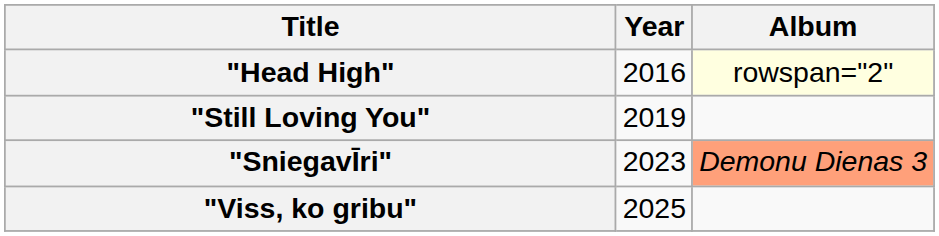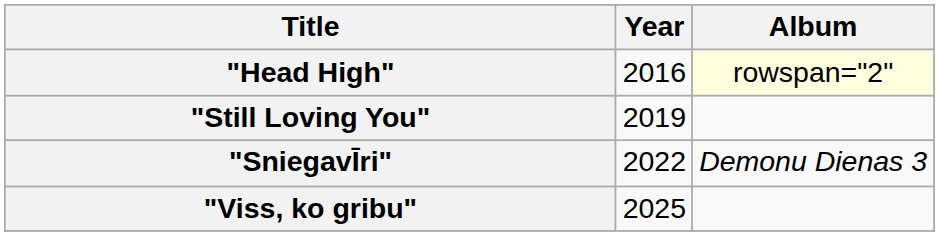"SniegavĪri" | Year: 2023 -> 2022
"SniegavĪri" | Album: lightsalmon background -> no background
